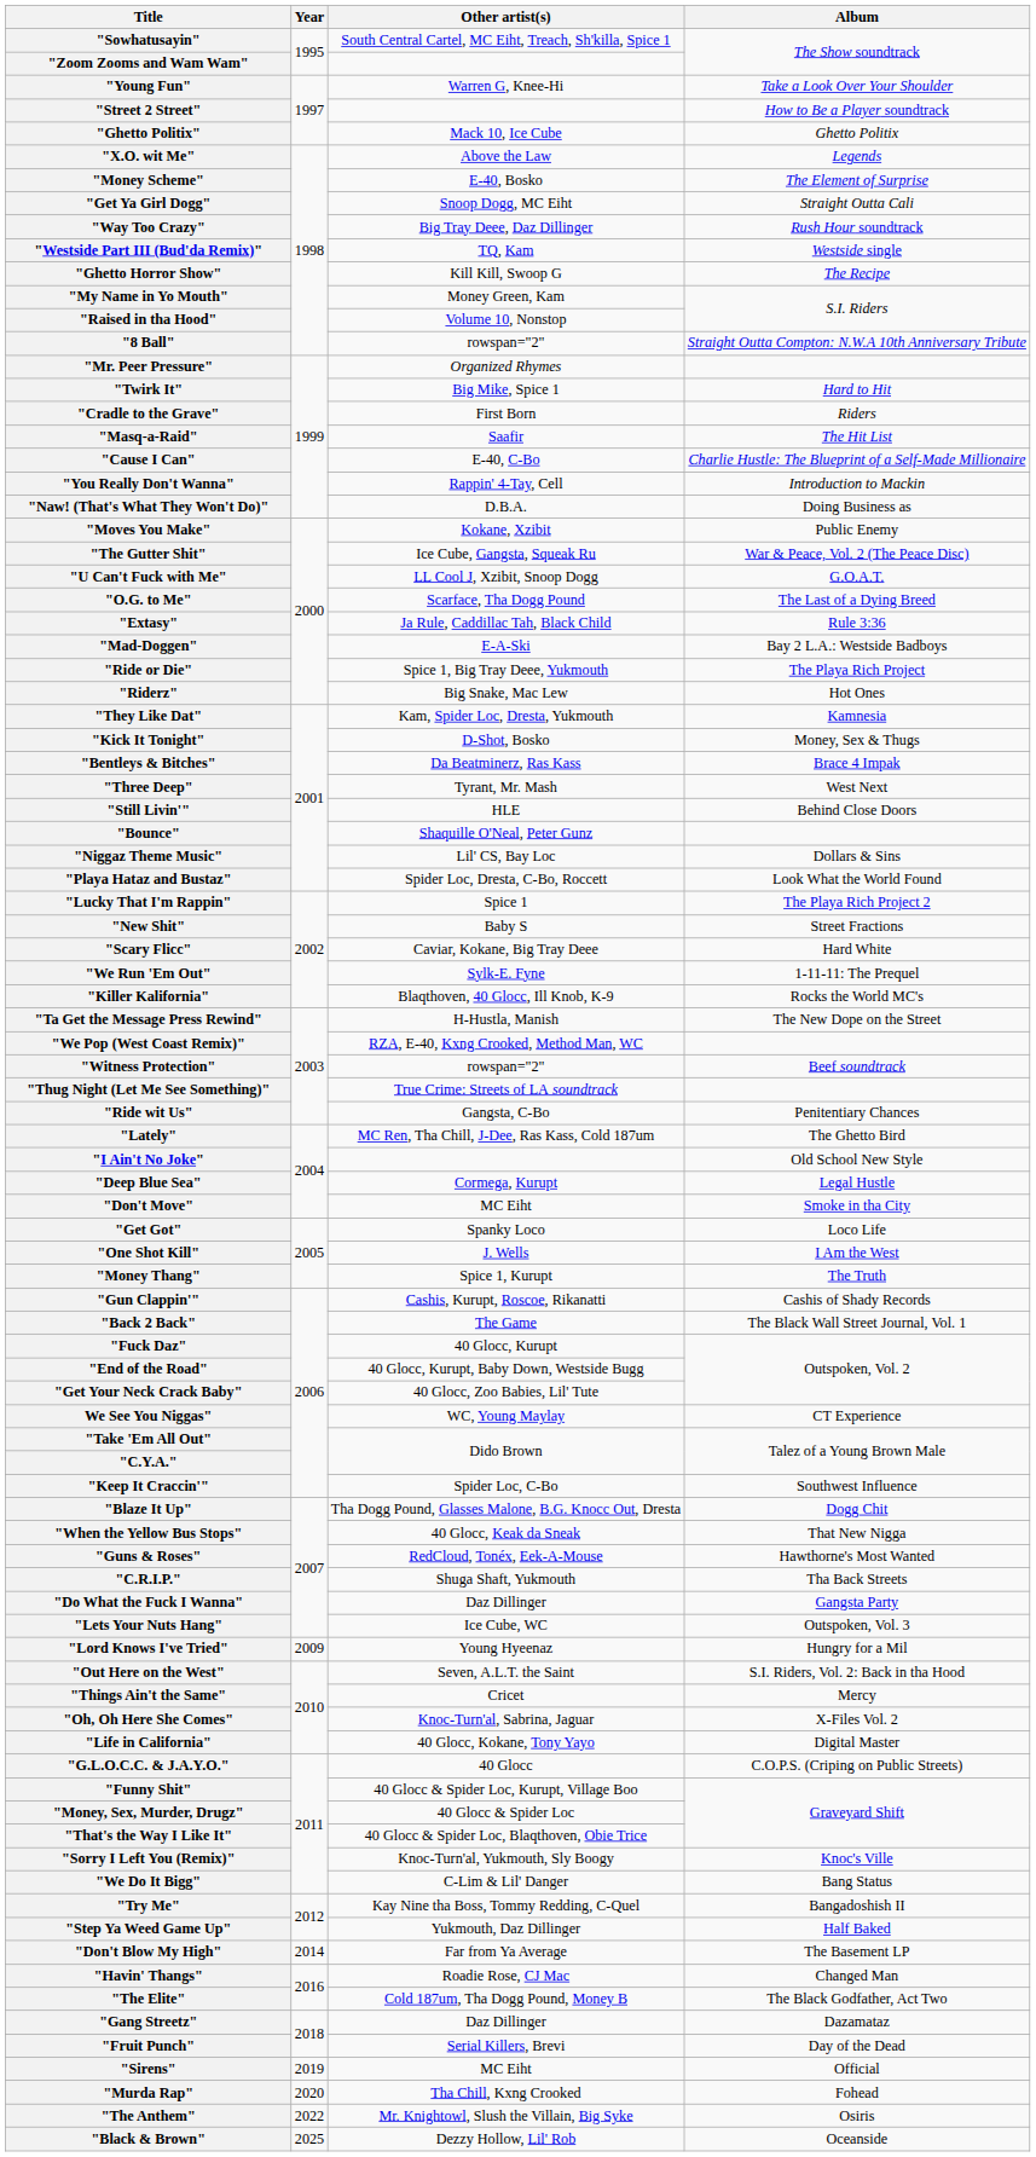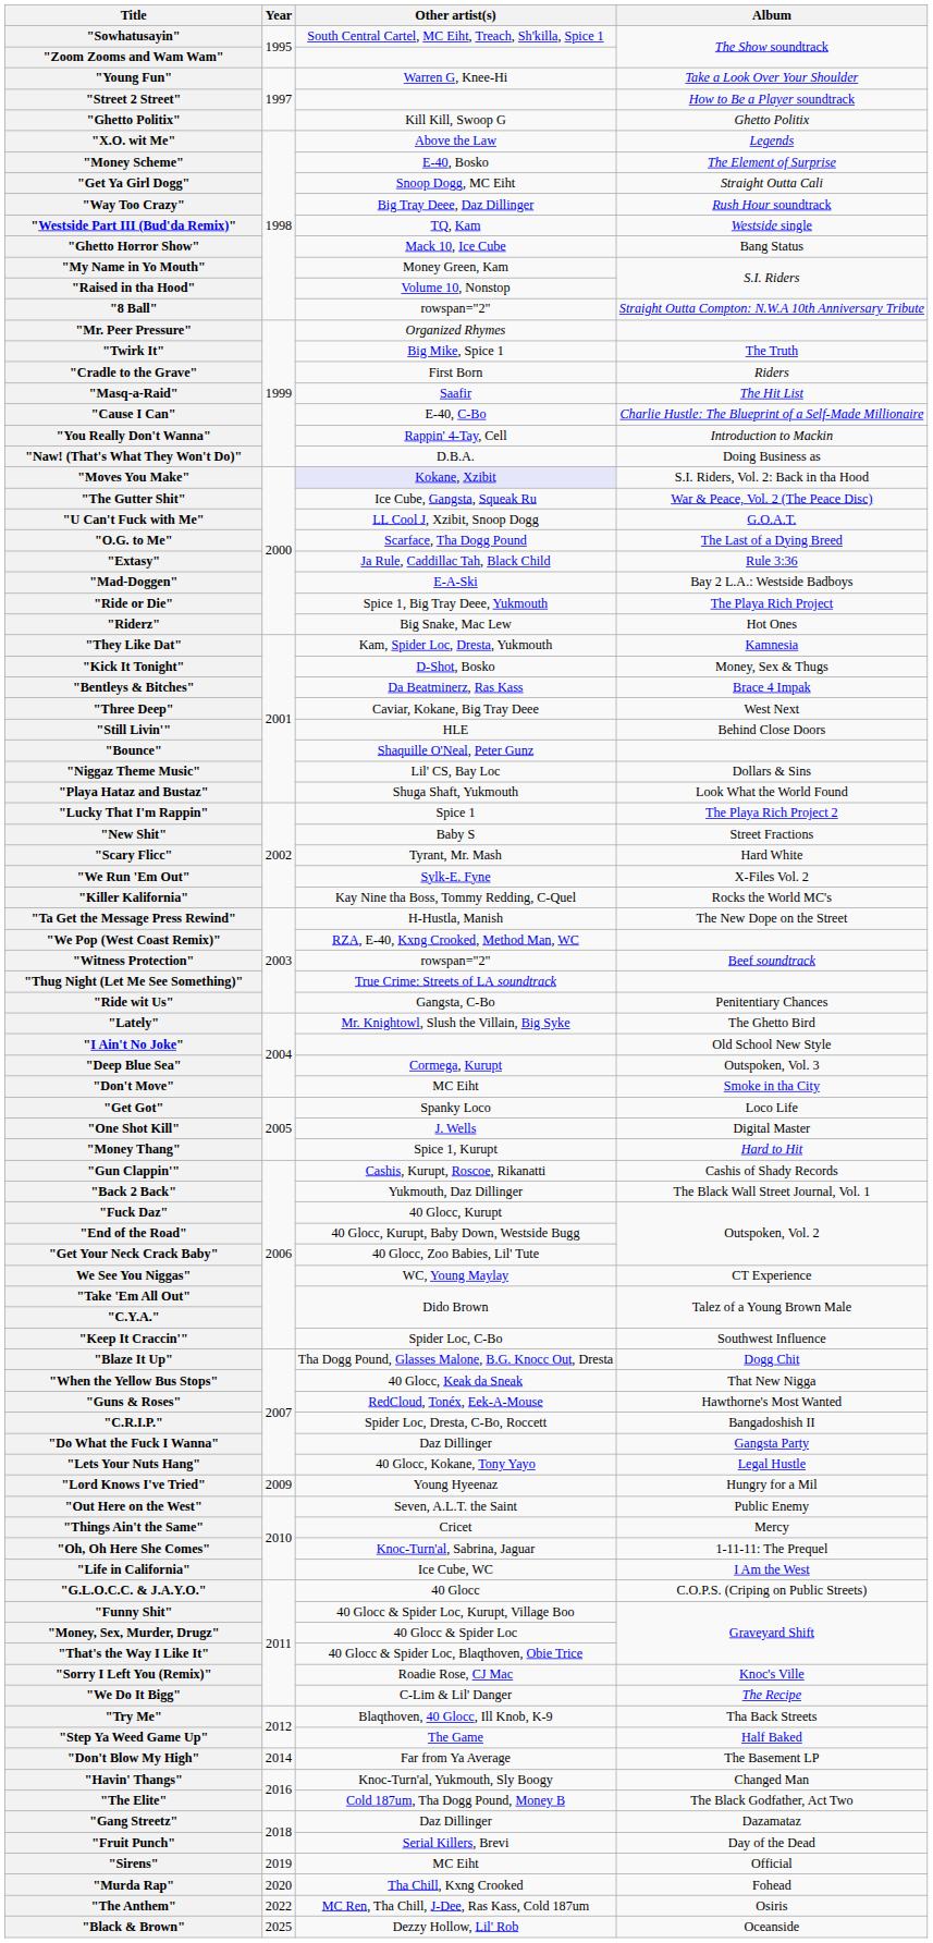"Ghetto Politix" | Other artist(s): Mack 10, Ice Cube -> Kill Kill, Swoop G
"Ghetto Horror Show" | Other artist(s): Kill Kill, Swoop G -> Mack 10, Ice Cube
"Ghetto Horror Show" | Album: The Recipe -> Bang Status
"Twirk It" | Album: Hard to Hit -> The Truth
"Moves You Make" | Other artist(s): no background -> lavender background
"Moves You Make" | Album: Public Enemy -> S.I. Riders, Vol. 2: Back in tha Hood
"Three Deep" | Other artist(s): Tyrant, Mr. Mash -> Caviar, Kokane, Big Tray Deee
"Playa Hataz and Bustaz" | Other artist(s): Spider Loc, Dresta, C-Bo, Roccett -> Shuga Shaft, Yukmouth
"Scary Flicc" | Other artist(s): Caviar, Kokane, Big Tray Deee -> Tyrant, Mr. Mash
"We Run 'Em Out" | Album: 1-11-11: The Prequel -> X-Files Vol. 2
"Killer Kalifornia" | Other artist(s): Blaqthoven, 40 Glocc, Ill Knob, K-9 -> Kay Nine tha Boss, Tommy Redding, C-Quel
"Lately" | Other artist(s): MC Ren, Tha Chill, J-Dee, Ras Kass, Cold 187um -> Mr. Knightowl, Slush the Villain, Big Syke
"Deep Blue Sea" | Album: Legal Hustle -> Outspoken, Vol. 3
"One Shot Kill" | Album: I Am the West -> Digital Master
"Money Thang" | Album: The Truth -> Hard to Hit
"Back 2 Back" | Other artist(s): The Game -> Yukmouth, Daz Dillinger
"C.R.I.P." | Other artist(s): Shuga Shaft, Yukmouth -> Spider Loc, Dresta, C-Bo, Roccett
"C.R.I.P." | Album: Tha Back Streets -> Bangadoshish II
"Lets Your Nuts Hang" | Other artist(s): Ice Cube, WC -> 40 Glocc, Kokane, Tony Yayo
"Lets Your Nuts Hang" | Album: Outspoken, Vol. 3 -> Legal Hustle
"Out Here on the West" | Album: S.I. Riders, Vol. 2: Back in tha Hood -> Public Enemy
"Oh, Oh Here She Comes" | Album: X-Files Vol. 2 -> 1-11-11: The Prequel
"Life in California" | Other artist(s): 40 Glocc, Kokane, Tony Yayo -> Ice Cube, WC
"Life in California" | Album: Digital Master -> I Am the West
"Sorry I Left You (Remix)" | Other artist(s): Knoc-Turn'al, Yukmouth, Sly Boogy -> Roadie Rose, CJ Mac
"We Do It Bigg" | Album: Bang Status -> The Recipe
"Try Me" | Other artist(s): Kay Nine tha Boss, Tommy Redding, C-Quel -> Blaqthoven, 40 Glocc, Ill Knob, K-9
"Try Me" | Album: Bangadoshish II -> Tha Back Streets
"Step Ya Weed Game Up" | Other artist(s): Yukmouth, Daz Dillinger -> The Game
"Havin' Thangs" | Other artist(s): Roadie Rose, CJ Mac -> Knoc-Turn'al, Yukmouth, Sly Boogy
"The Anthem" | Other artist(s): Mr. Knightowl, Slush the Villain, Big Syke -> MC Ren, Tha Chill, J-Dee, Ras Kass, Cold 187um
